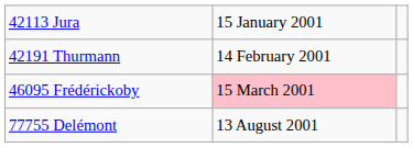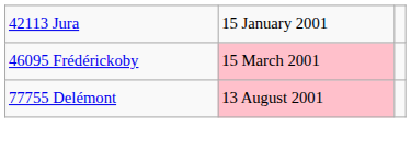- row: 42191 Thurmann | 14 February 2001
77755 Delémont | column 2: no background -> pink background
